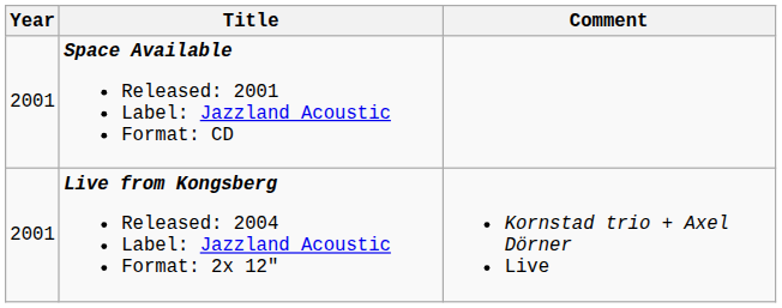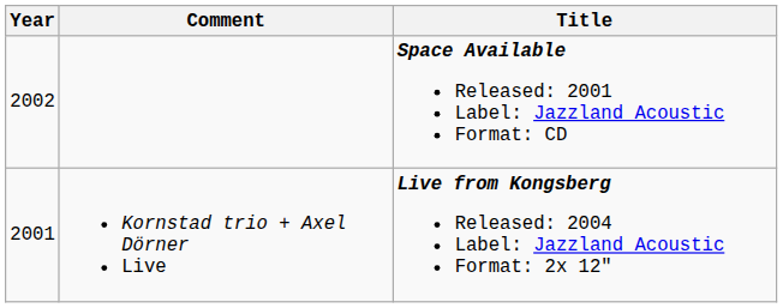columns swapped: Title <-> Comment
row 2 | Year: 2001 -> 2002
